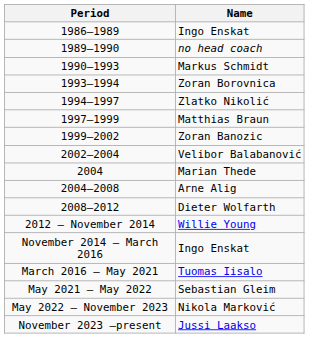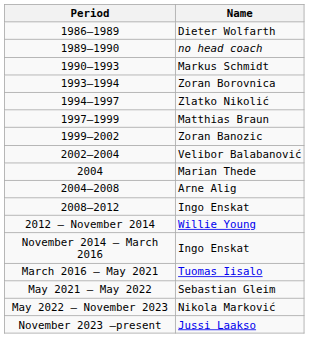row 2 | Name: Ingo Enskat -> Dieter Wolfarth
row 12 | Name: Dieter Wolfarth -> Ingo Enskat
